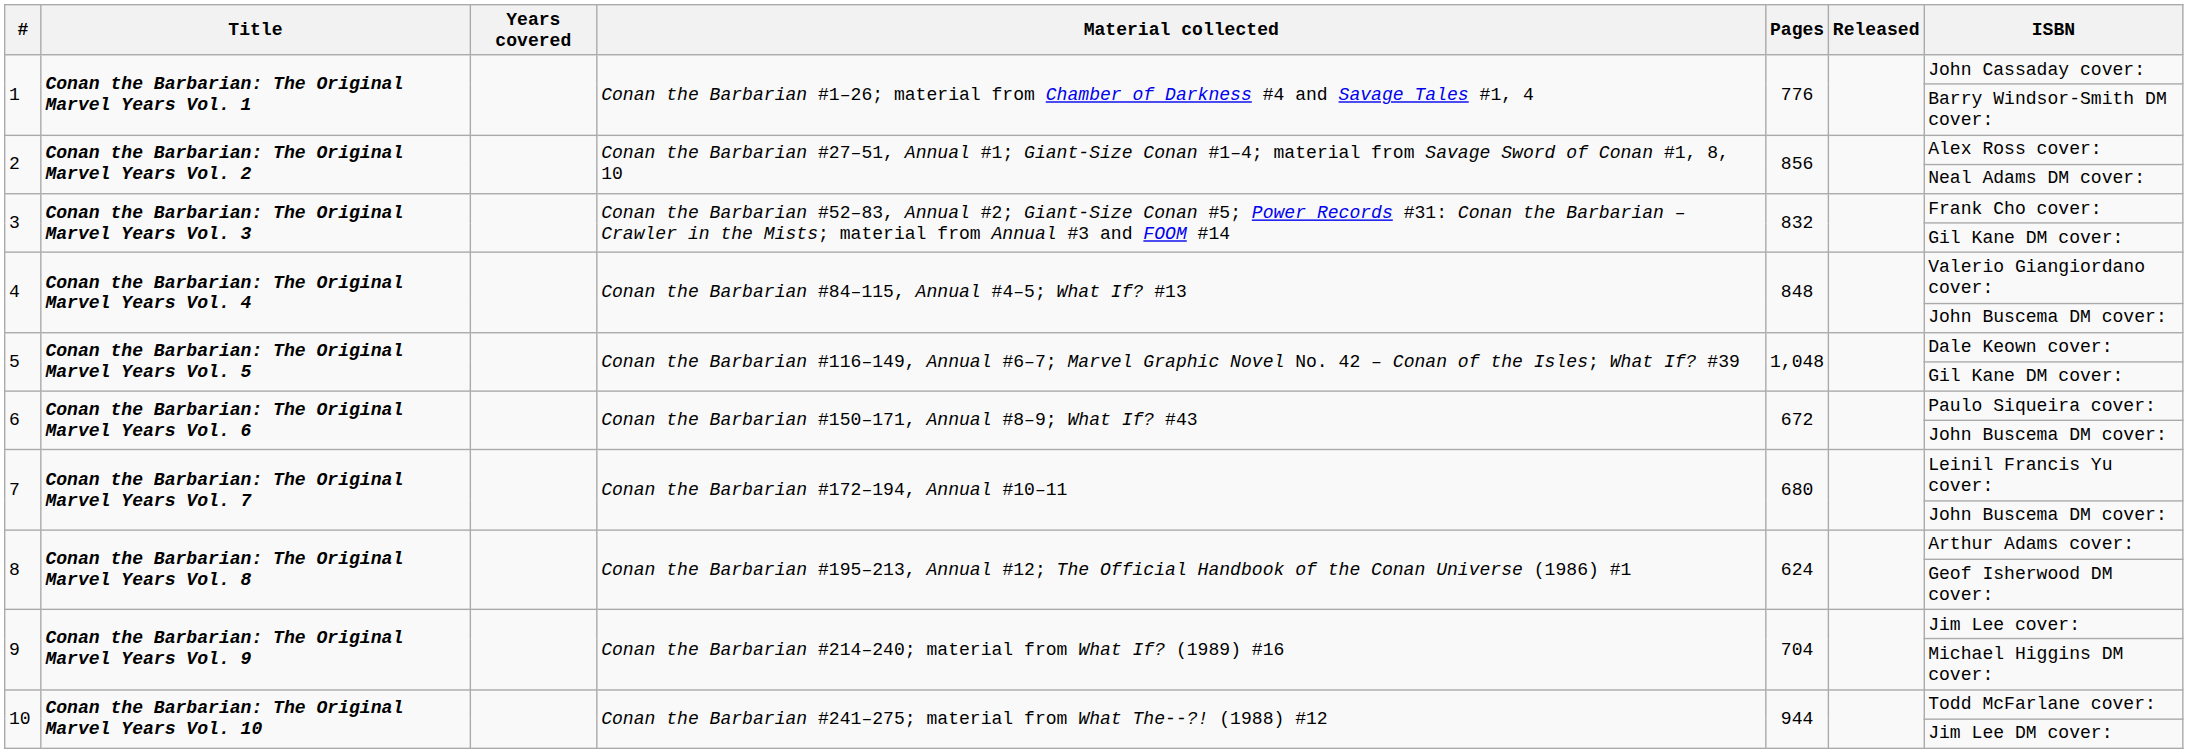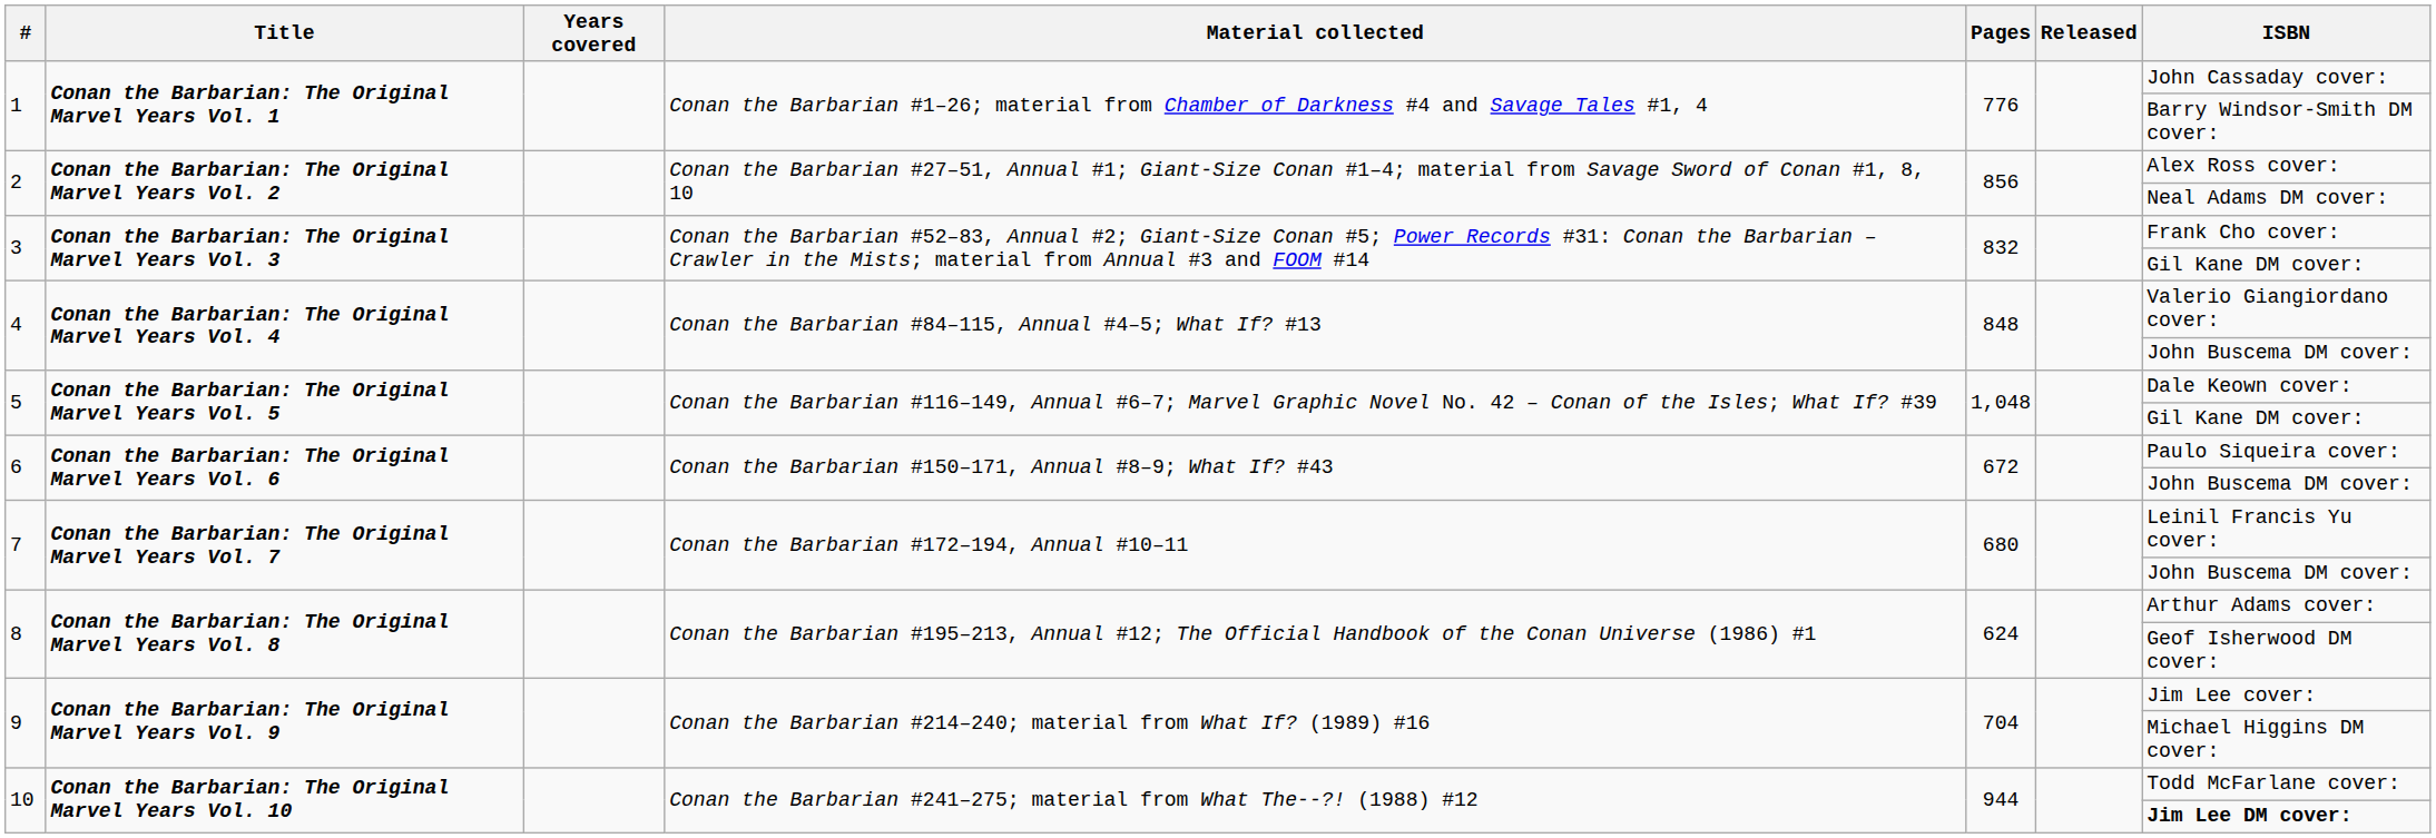row 21 | ISBN: normal -> bold
